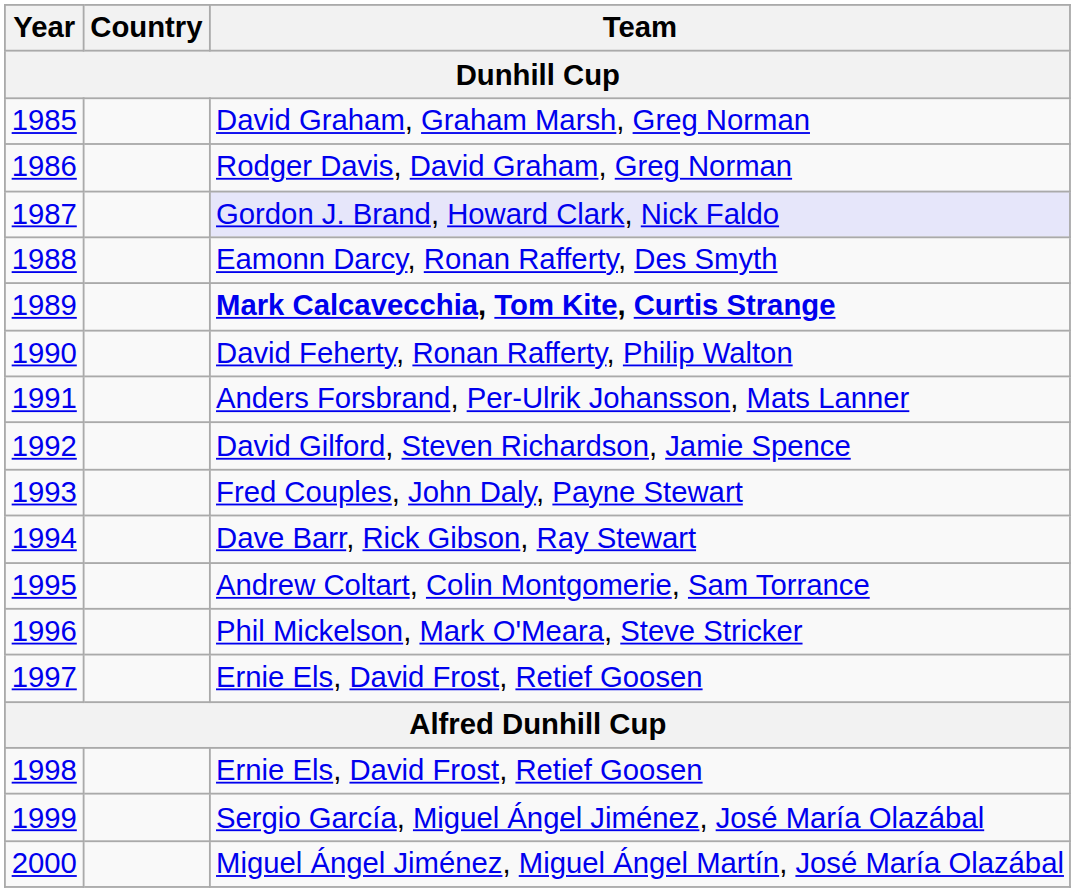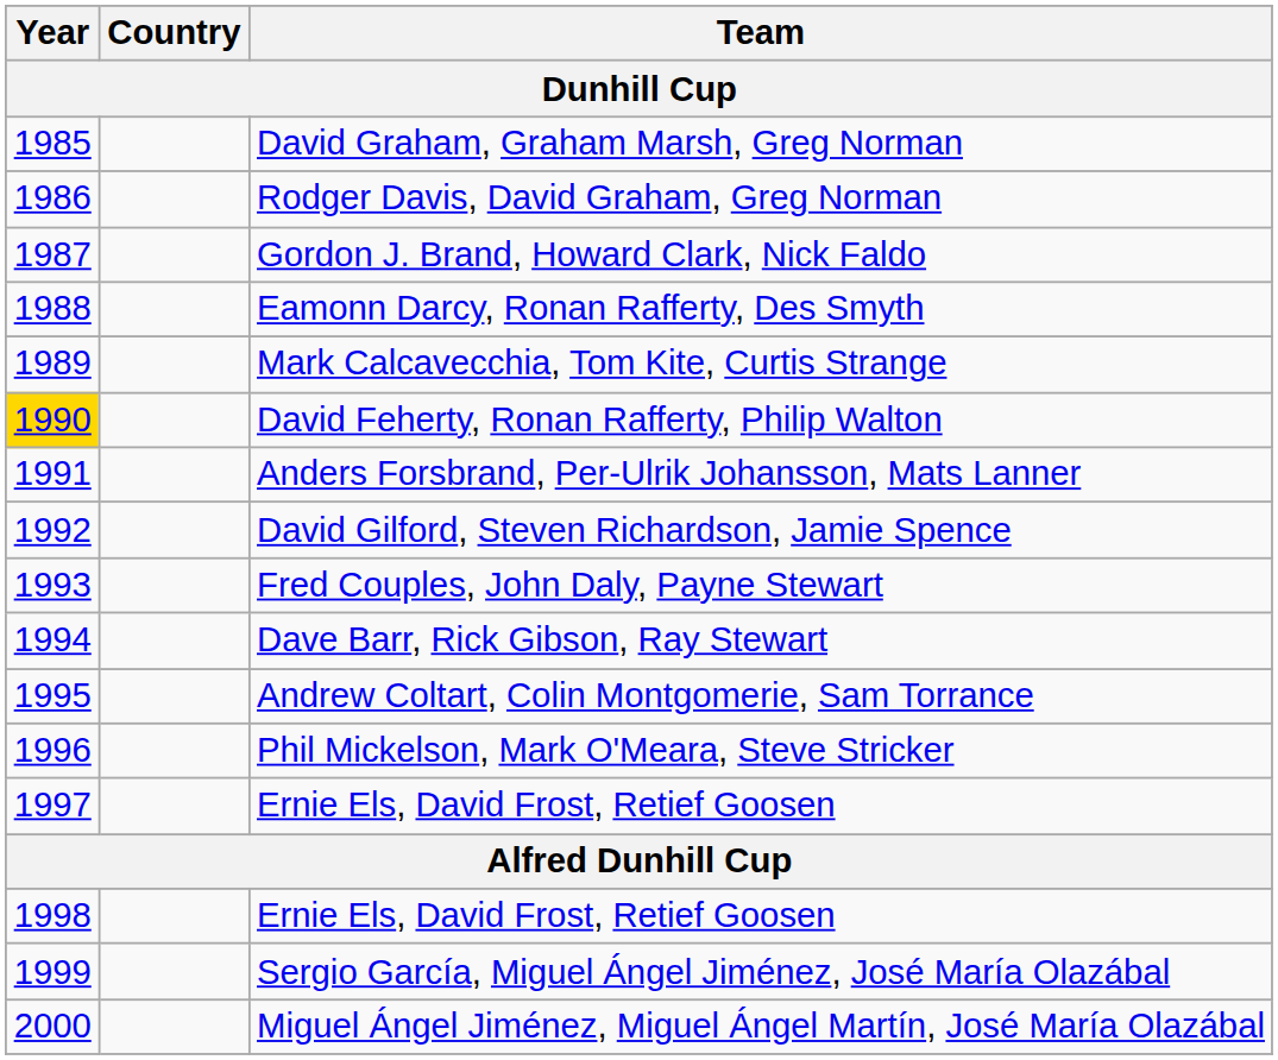Gordon J. Brand, Howard Clark, Nick Faldo | Team: lavender background -> no background
Mark Calcavecchia, Tom Kite, Curtis Strange | Team: bold -> normal
David Feherty, Ronan Rafferty, Philip Walton | Year: no background -> gold background
